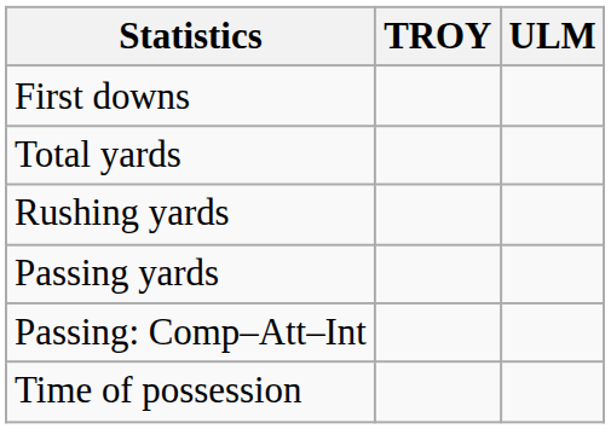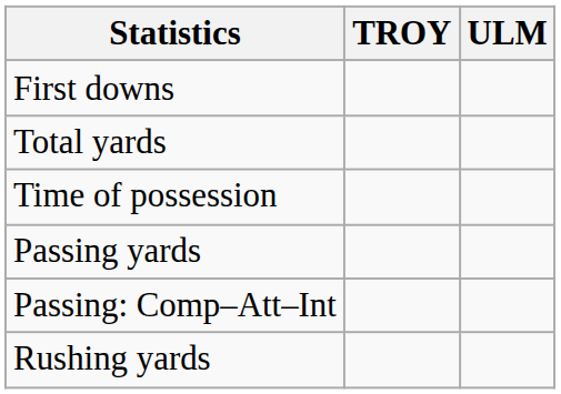rows swapped: Rushing yards <-> Time of possession
